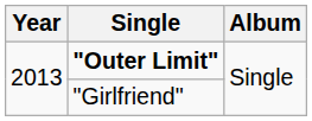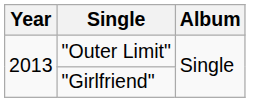"Outer Limit" | Single: bold -> normal
